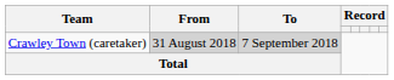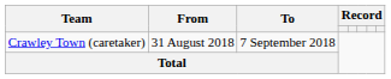Crawley Town (caretaker) | From: lightgrey background -> no background
Crawley Town (caretaker) | To: lightgrey background -> no background
